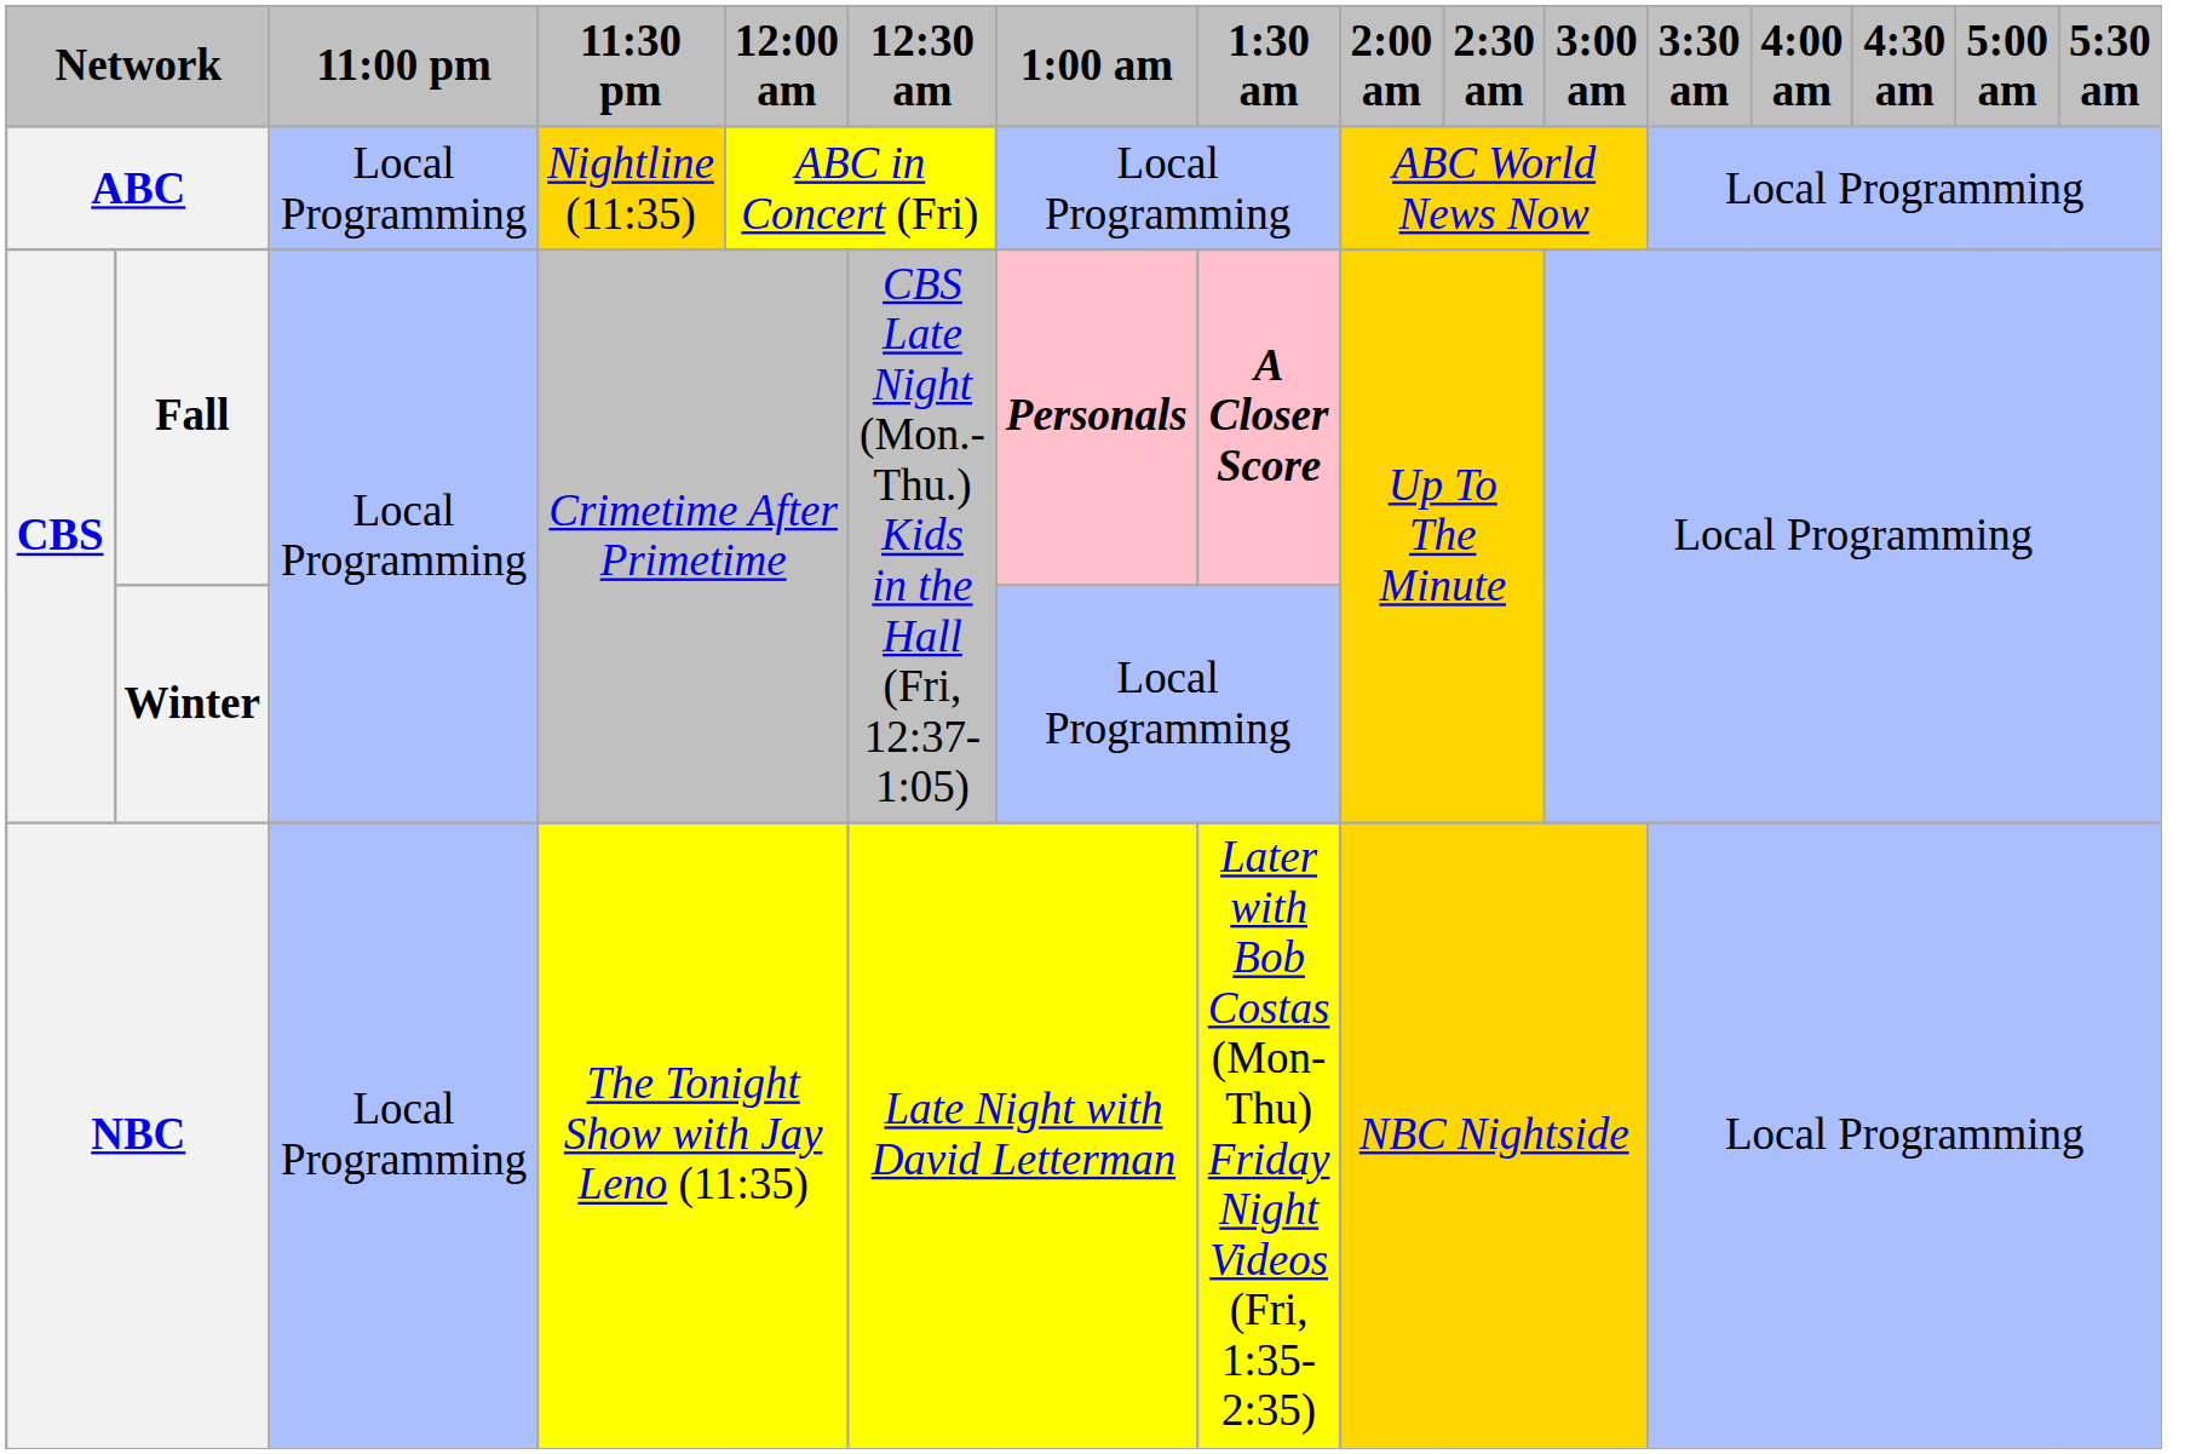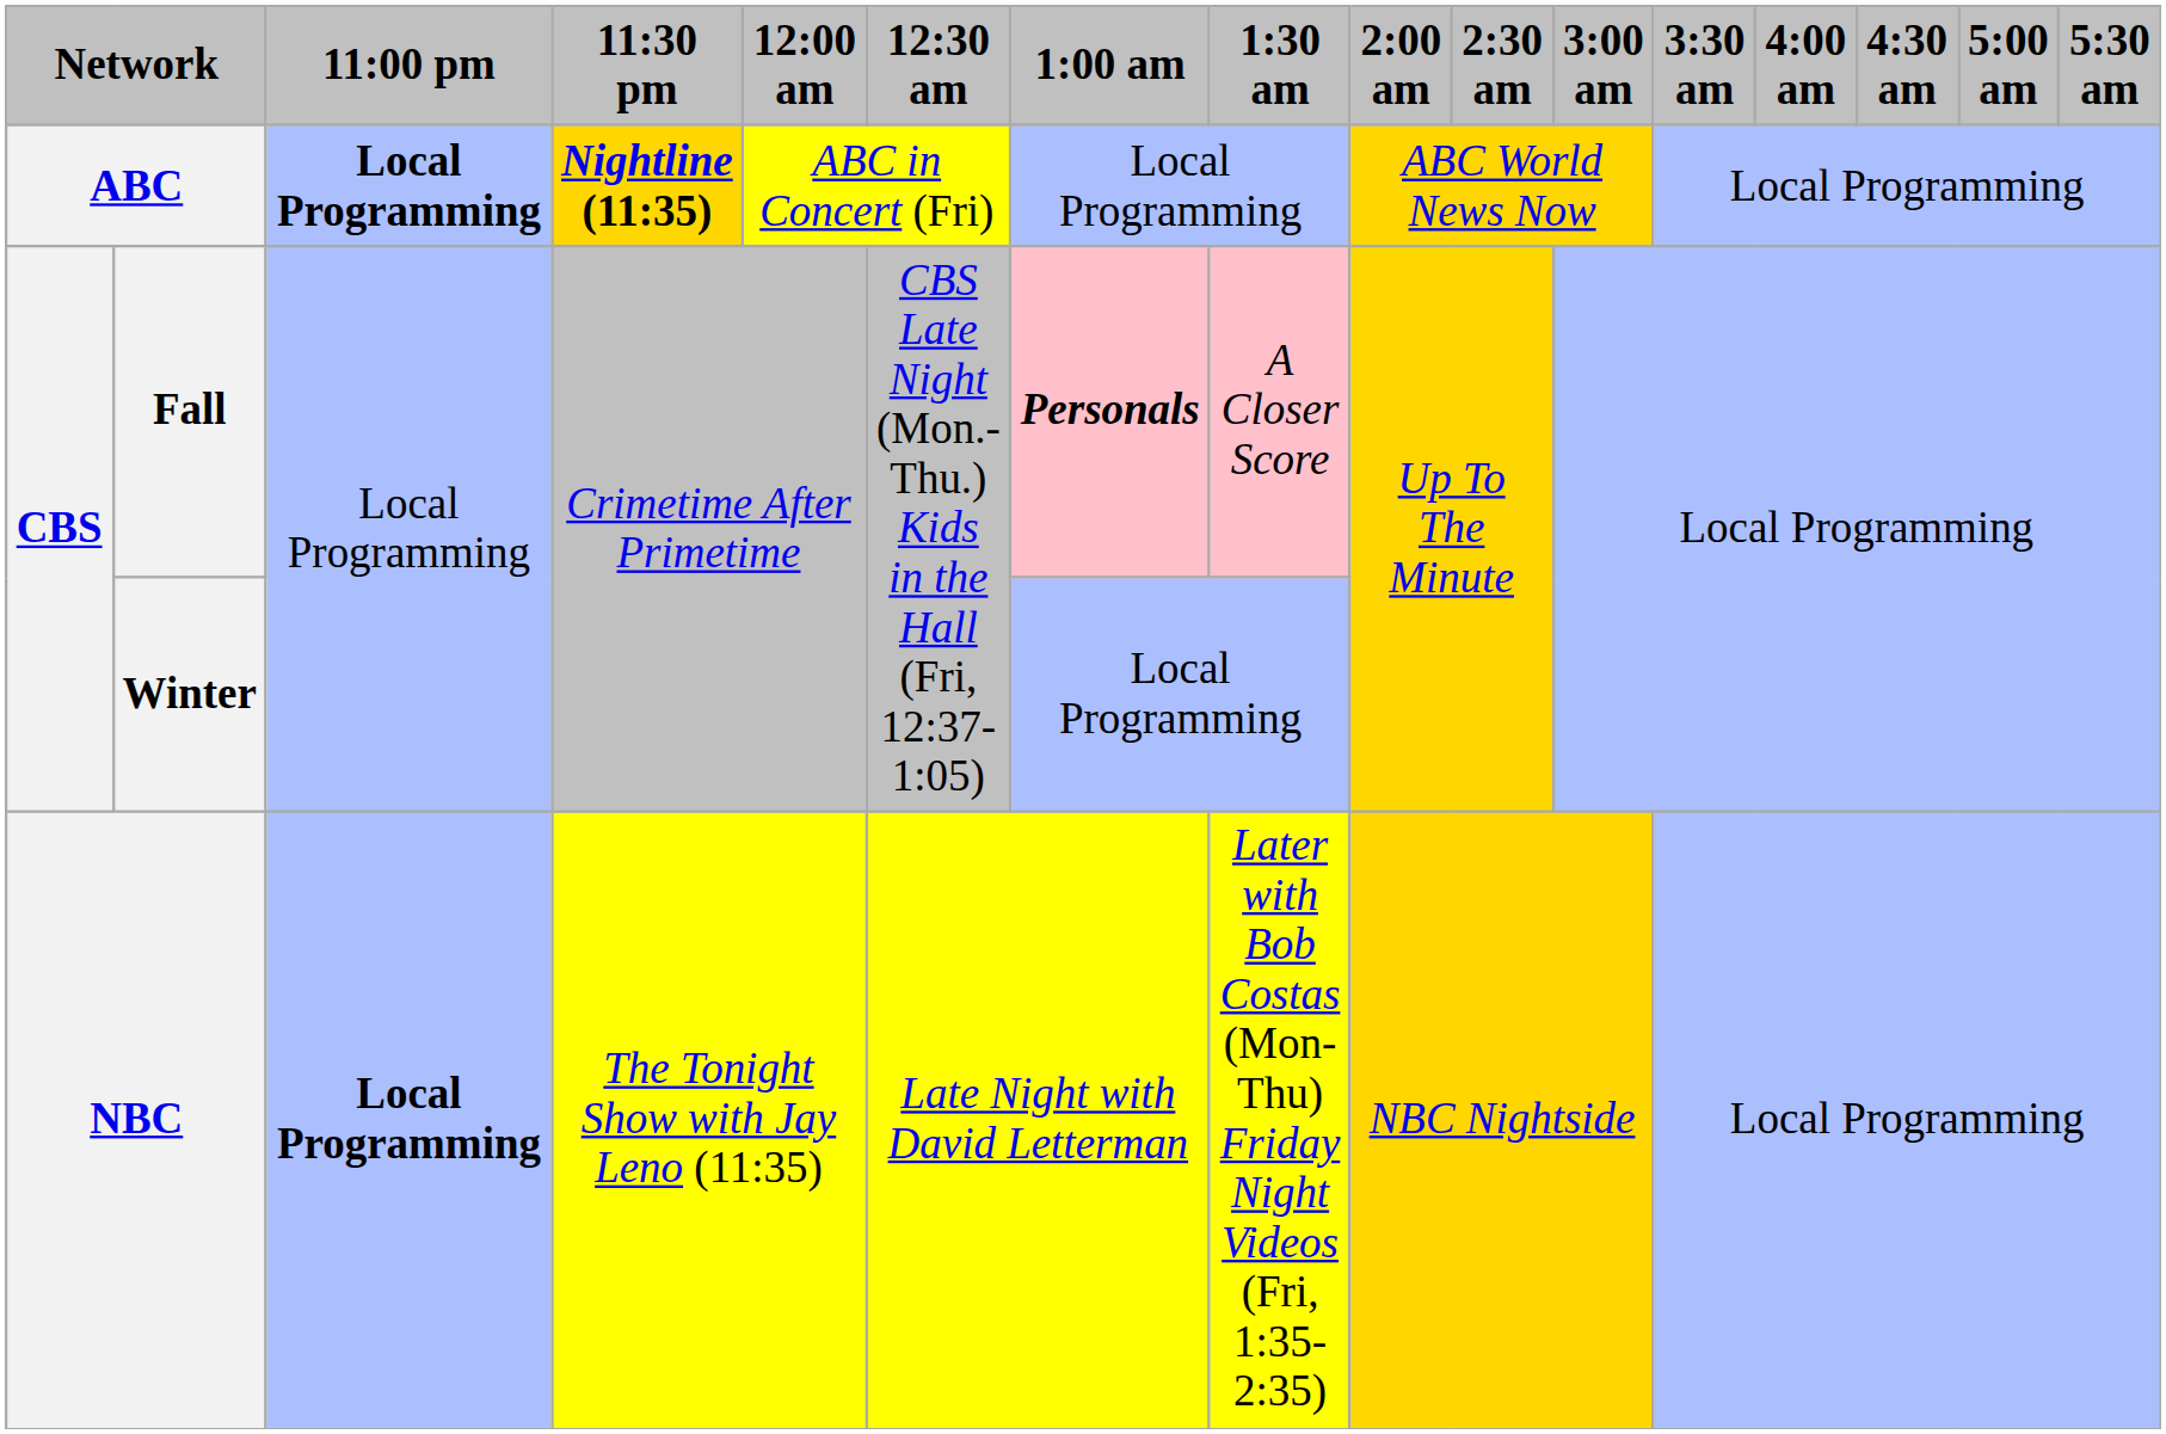ABC | 11:00 pm: normal -> bold
ABC | 11:30 pm: normal -> bold
Fall | 1:30 am: bold -> normal
NBC | 11:00 pm: normal -> bold
